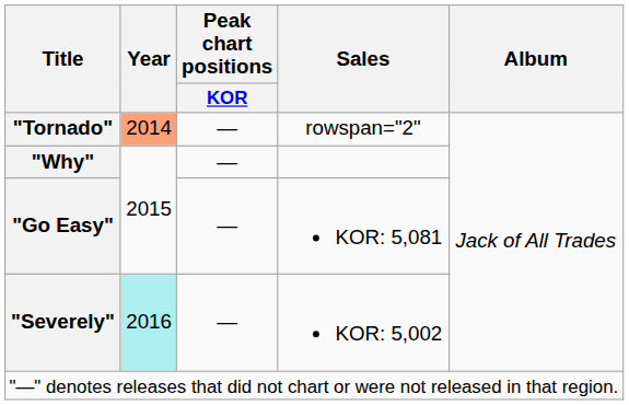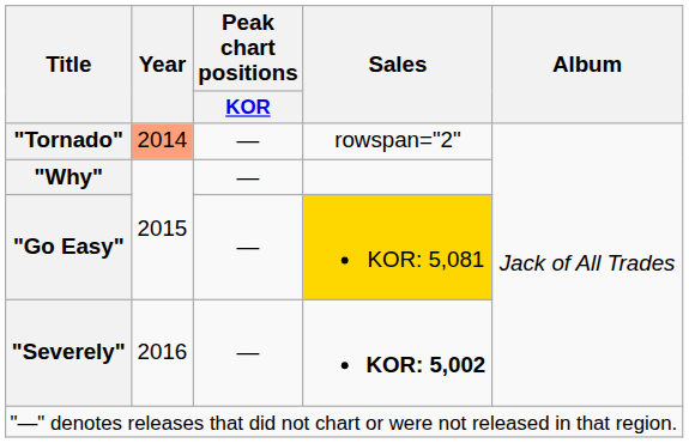"Go Easy" | Sales: no background -> gold background
"Severely" | Year: paleturquoise background -> no background
"Severely" | Sales: normal -> bold
